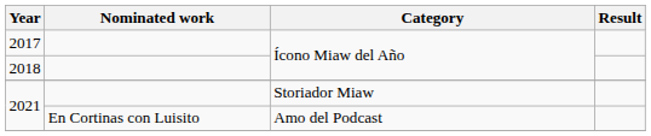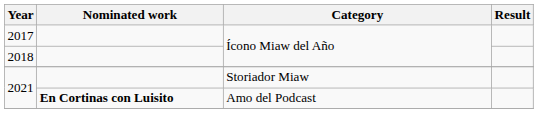2021 / Amo del Podcast | Nominated work: normal -> bold
